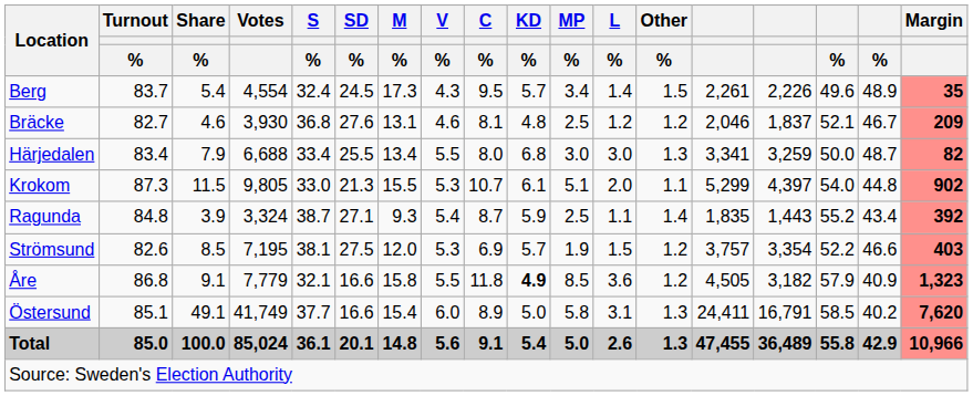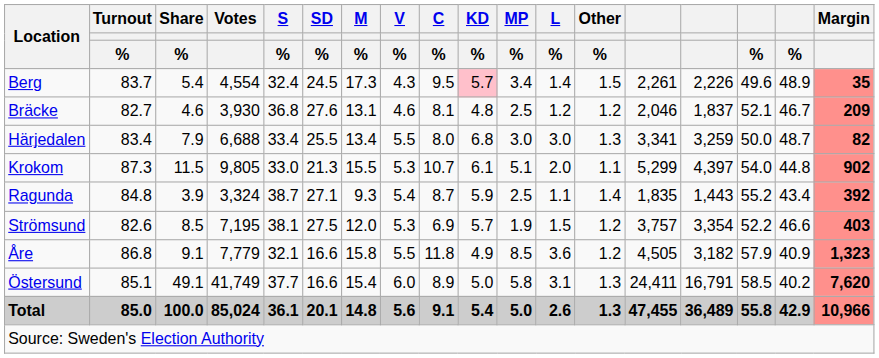Berg | KD / %: no background -> pink background
Åre | KD / %: bold -> normal
